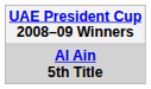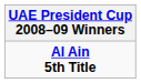row 2 | column 1: lightgrey background -> no background
